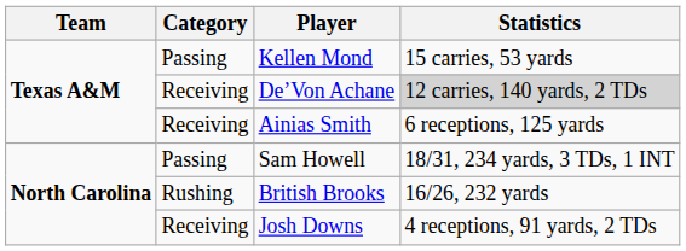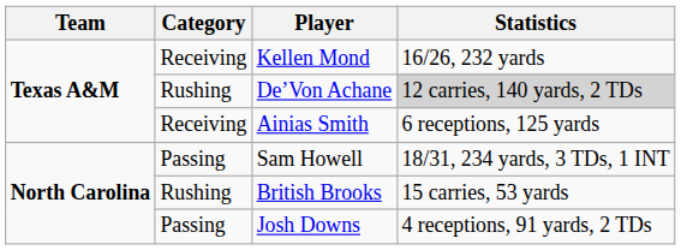Kellen Mond | Category: Passing -> Receiving
Kellen Mond | Statistics: 15 carries, 53 yards -> 16/26, 232 yards
De’Von Achane | Category: Receiving -> Rushing
British Brooks | Statistics: 16/26, 232 yards -> 15 carries, 53 yards
Josh Downs | Category: Receiving -> Passing
